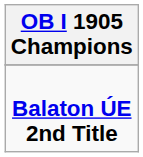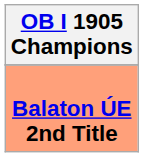row 2 | column 1: no background -> lightsalmon background
